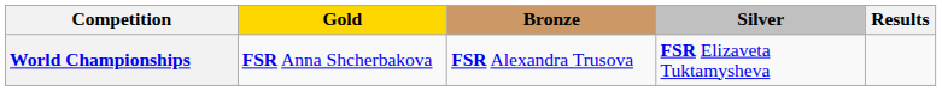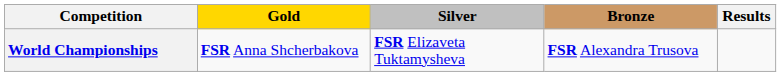columns swapped: Silver <-> Bronze
